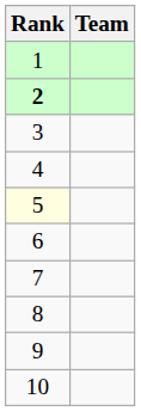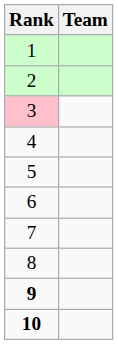2 | Rank: bold -> normal
3 | Rank: no background -> pink background
5 | Rank: lightyellow background -> no background
9 | Rank: normal -> bold
10 | Rank: normal -> bold
